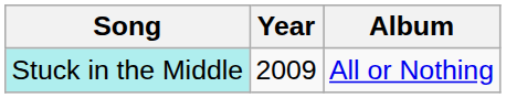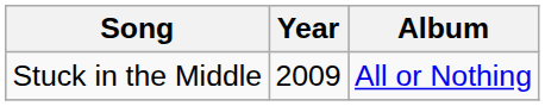row 2 | Song: paleturquoise background -> no background
